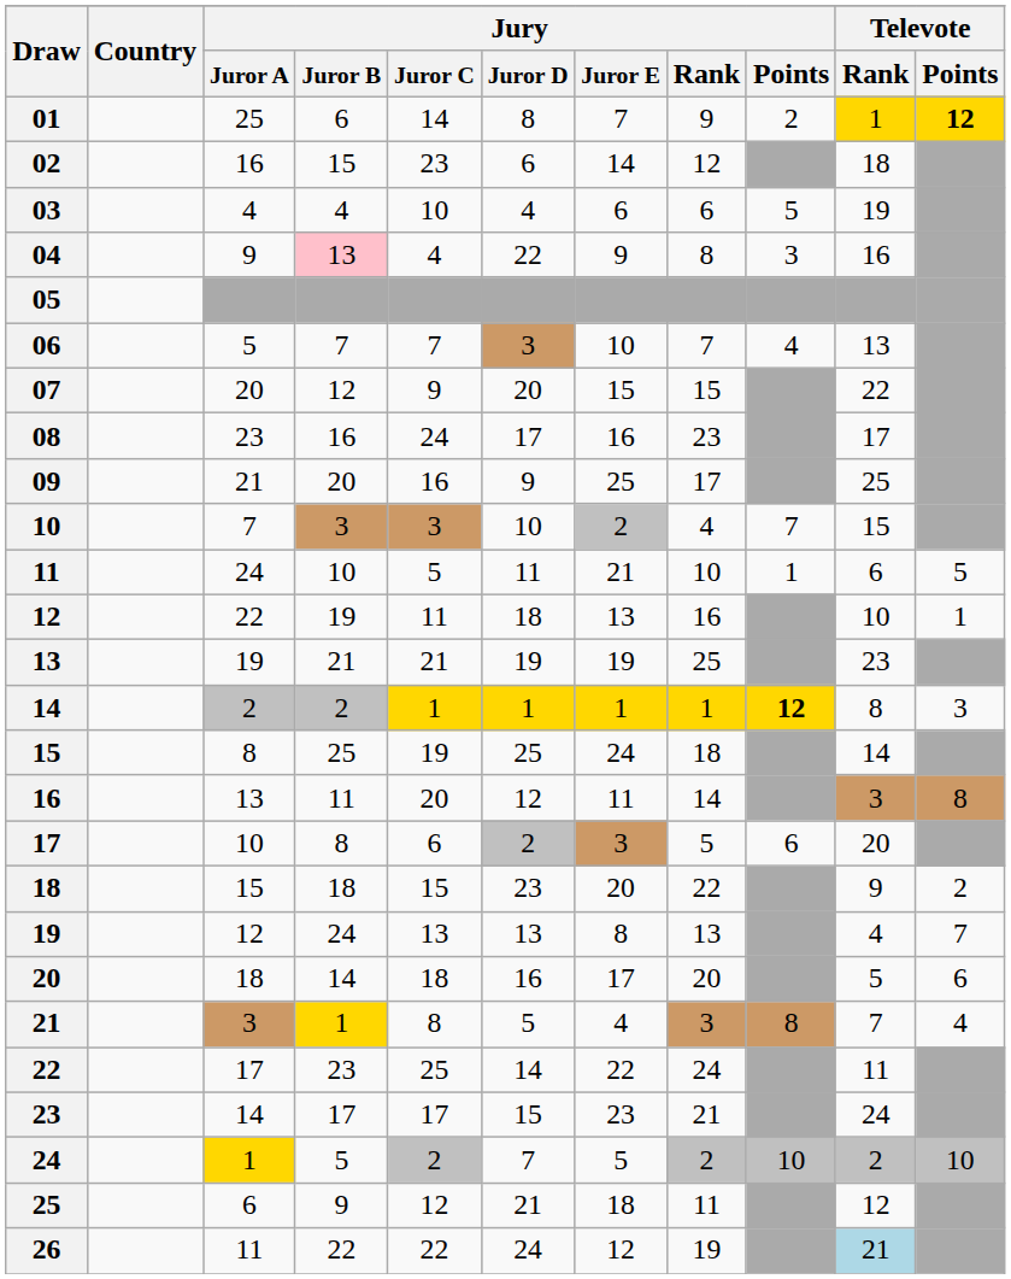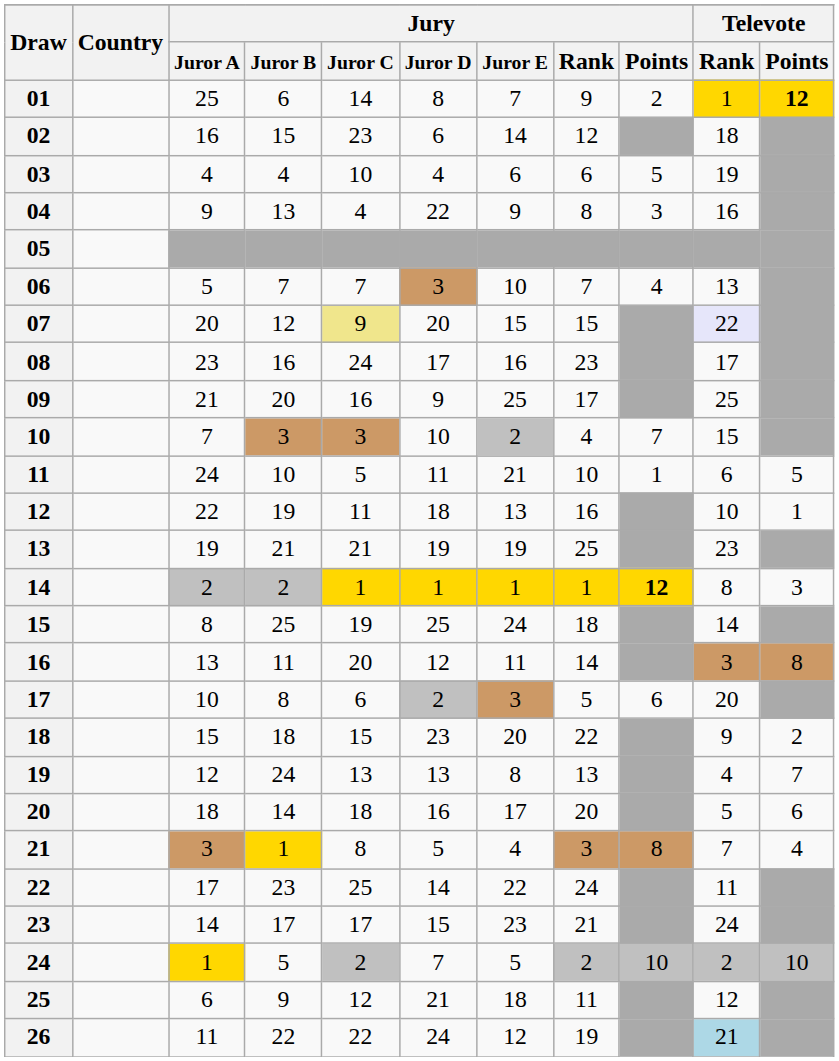04 | Jury / Juror B: pink background -> no background
07 | Jury / Juror C: no background -> khaki background
07 | Televote / Rank: no background -> lavender background
